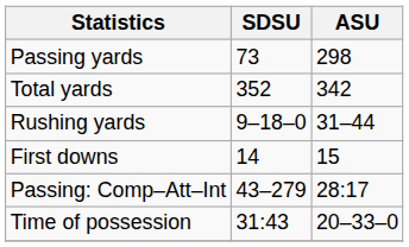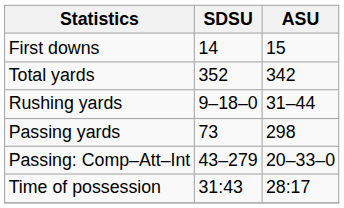rows swapped: First downs <-> Passing yards
Passing: Comp–Att–Int | ASU: 28:17 -> 20–33–0
Time of possession | ASU: 20–33–0 -> 28:17
